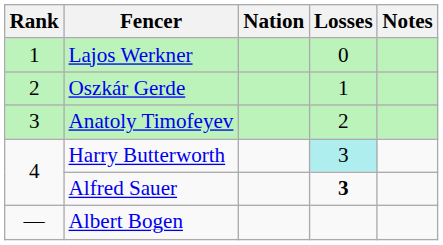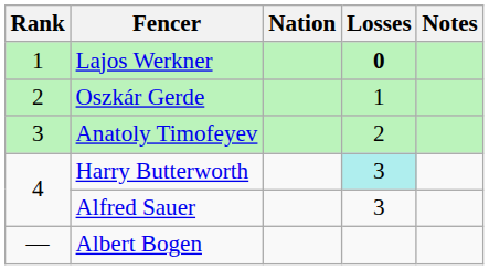Lajos Werkner | Losses: normal -> bold
Alfred Sauer | Losses: bold -> normal
